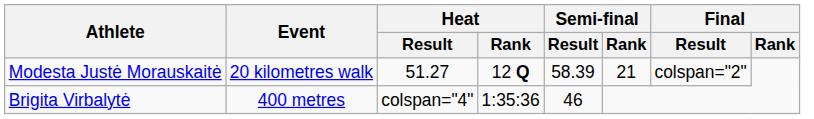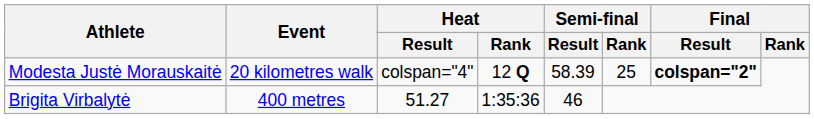Modesta Justė Morauskaitė | Heat / Result: 51.27 -> colspan="4"
Modesta Justė Morauskaitė | Semi-final / Rank: 21 -> 25
Modesta Justė Morauskaitė | Final / Result: normal -> bold
Brigita Virbalytė | Heat / Result: colspan="4" -> 51.27
